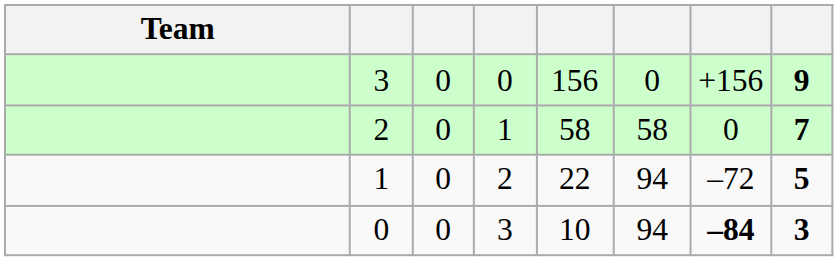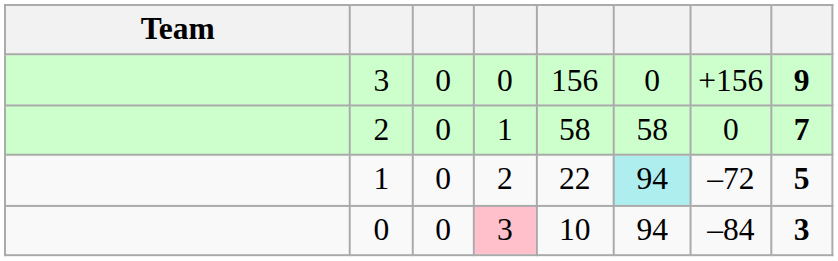row 4 | column 6: no background -> paleturquoise background
row 5 | column 4: no background -> pink background
row 5 | column 7: bold -> normal
